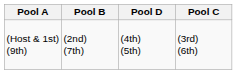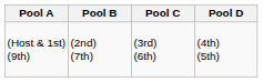columns swapped: Pool C <-> Pool D
